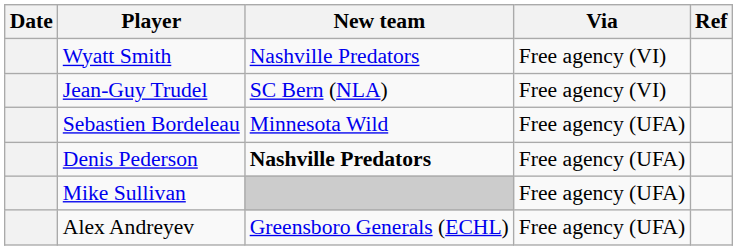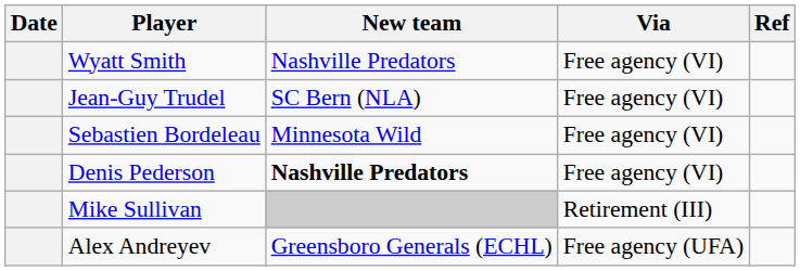Sebastien Bordeleau | Via: Free agency (UFA) -> Free agency (VI)
Denis Pederson | Via: Free agency (UFA) -> Free agency (VI)
Mike Sullivan | Via: Free agency (UFA) -> Retirement (III)
